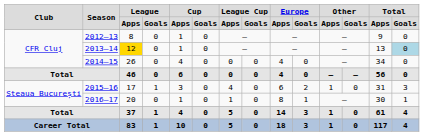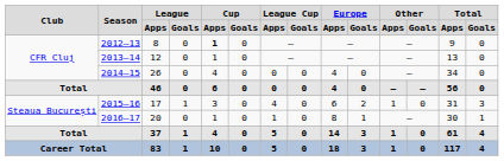2012–13 | Cup / Apps: normal -> bold
2013–14 | League / Apps: gold background -> no background
2013–14 | Total / Goals: lightblue background -> no background
